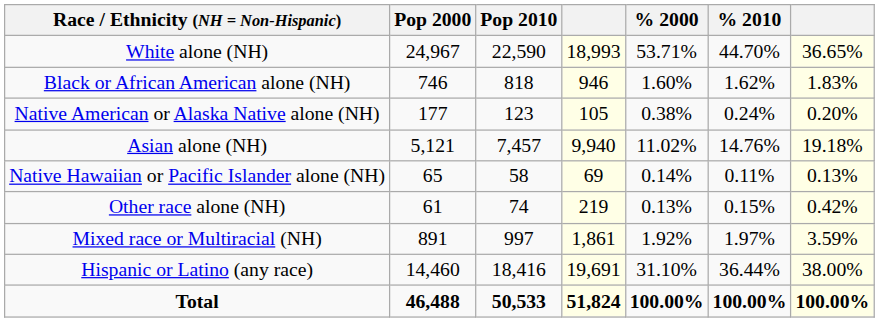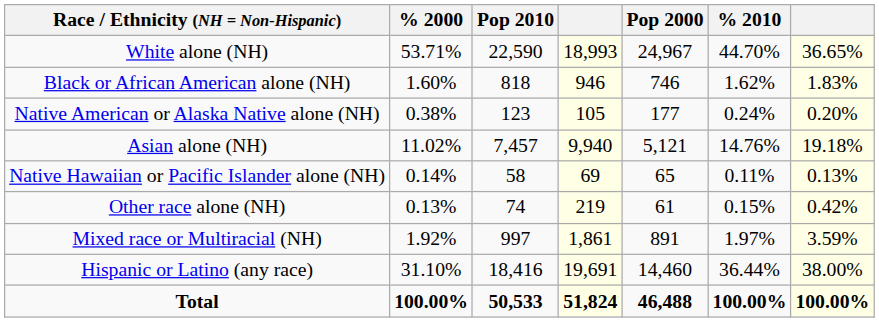columns swapped: Pop 2000 <-> % 2000
